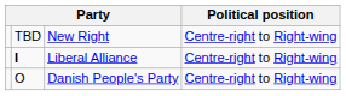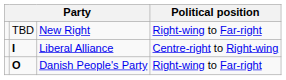New Right | Political position: Centre-right to Right-wing -> Right-wing to Far-right
Danish People's Party | column 2: normal -> bold
Danish People's Party | Political position: Centre-right to Right-wing -> Right-wing to Far-right
